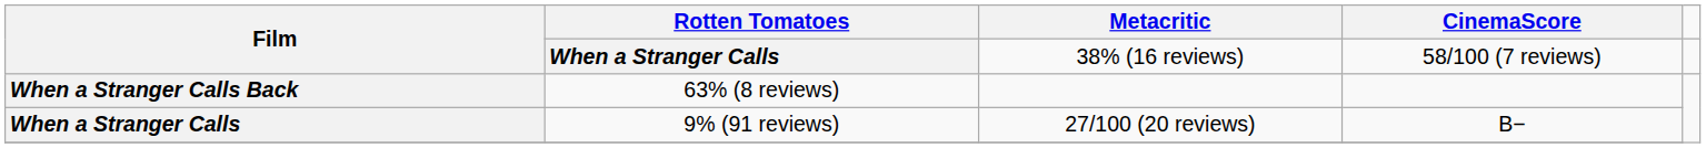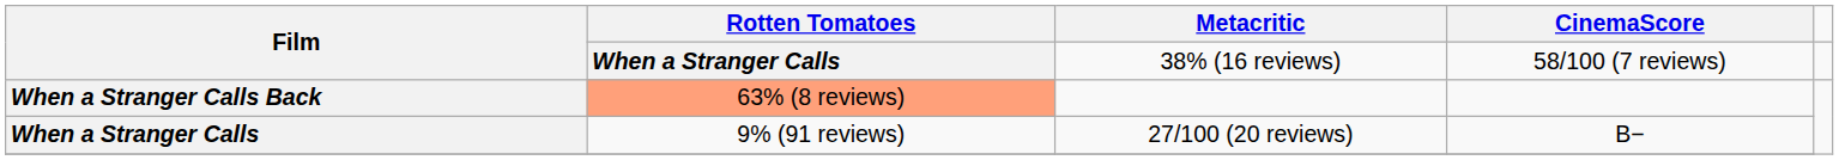When a Stranger Calls Back | Rotten Tomatoes: no background -> lightsalmon background
